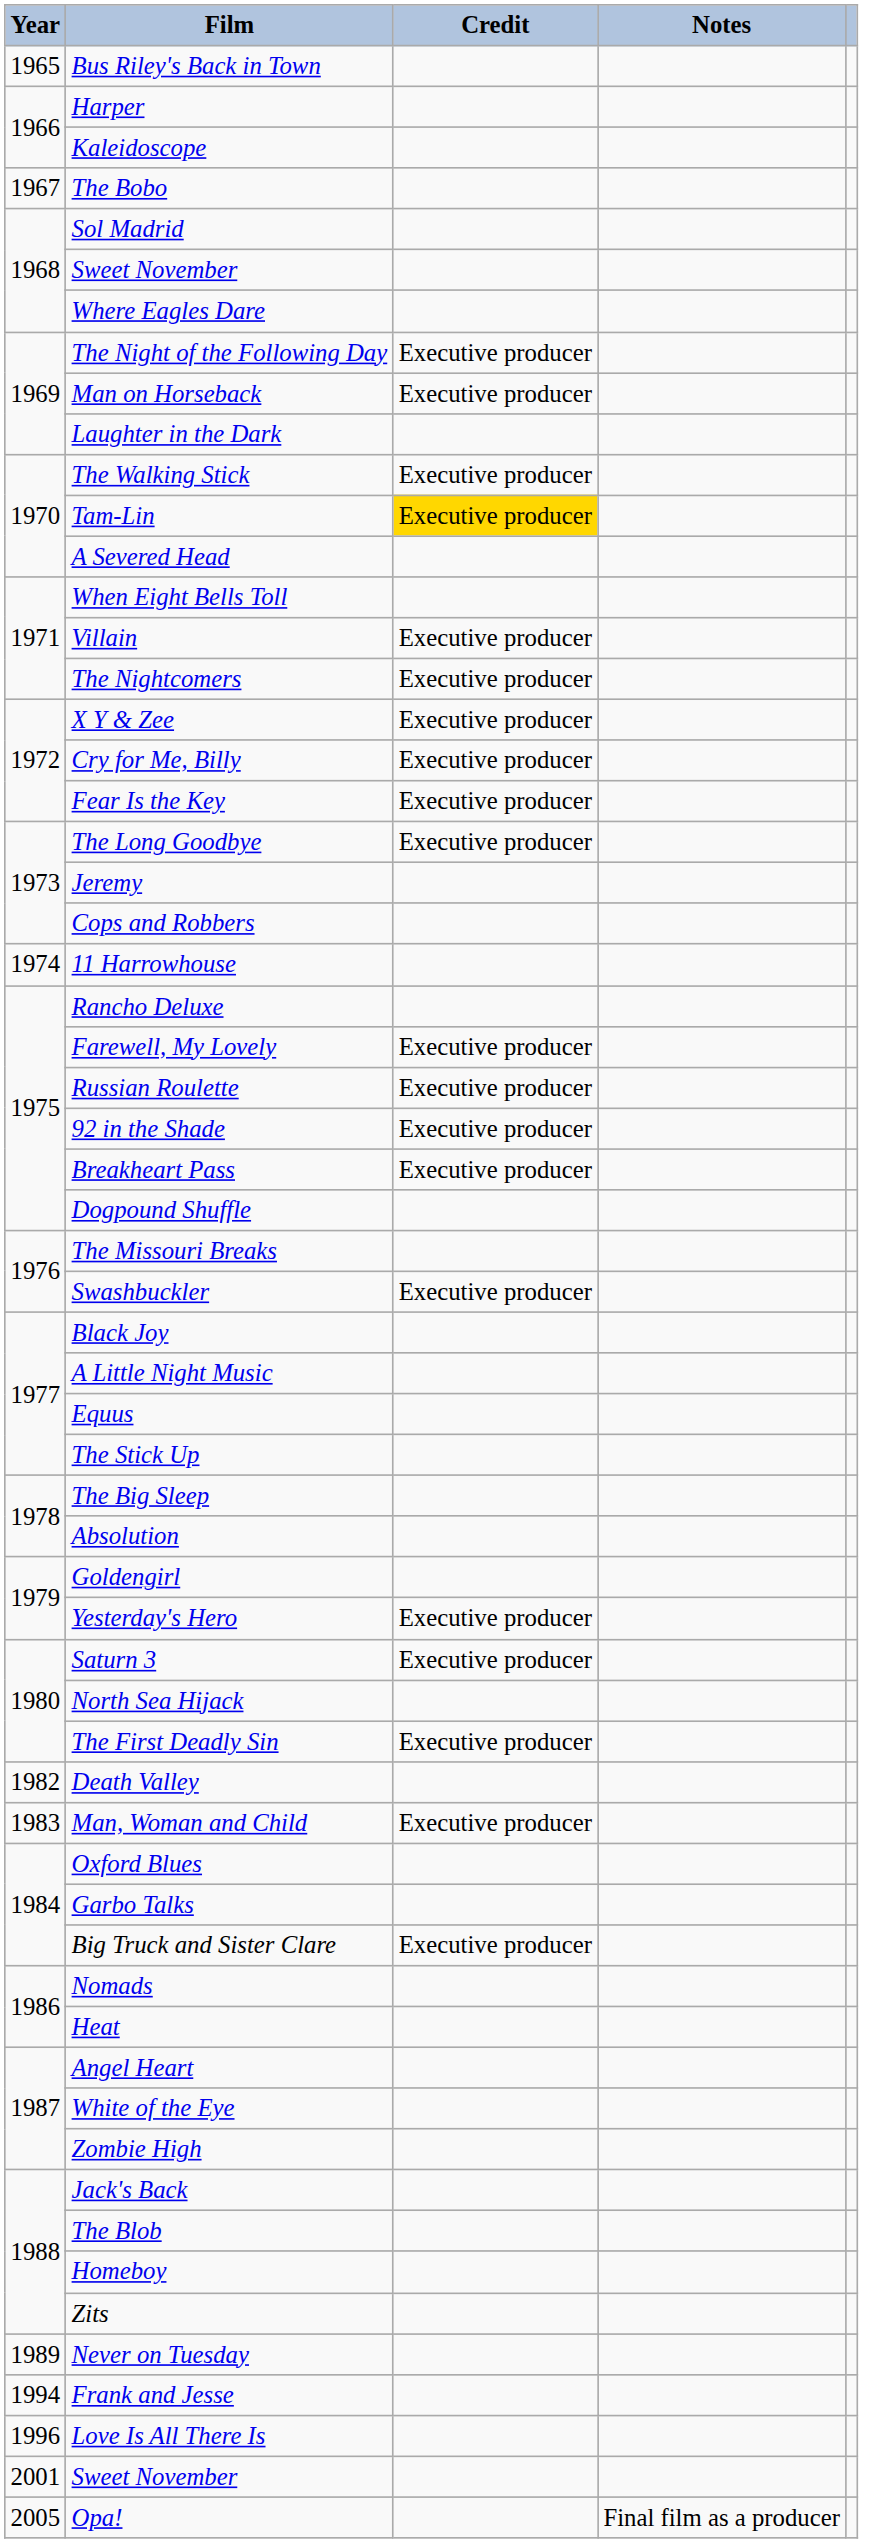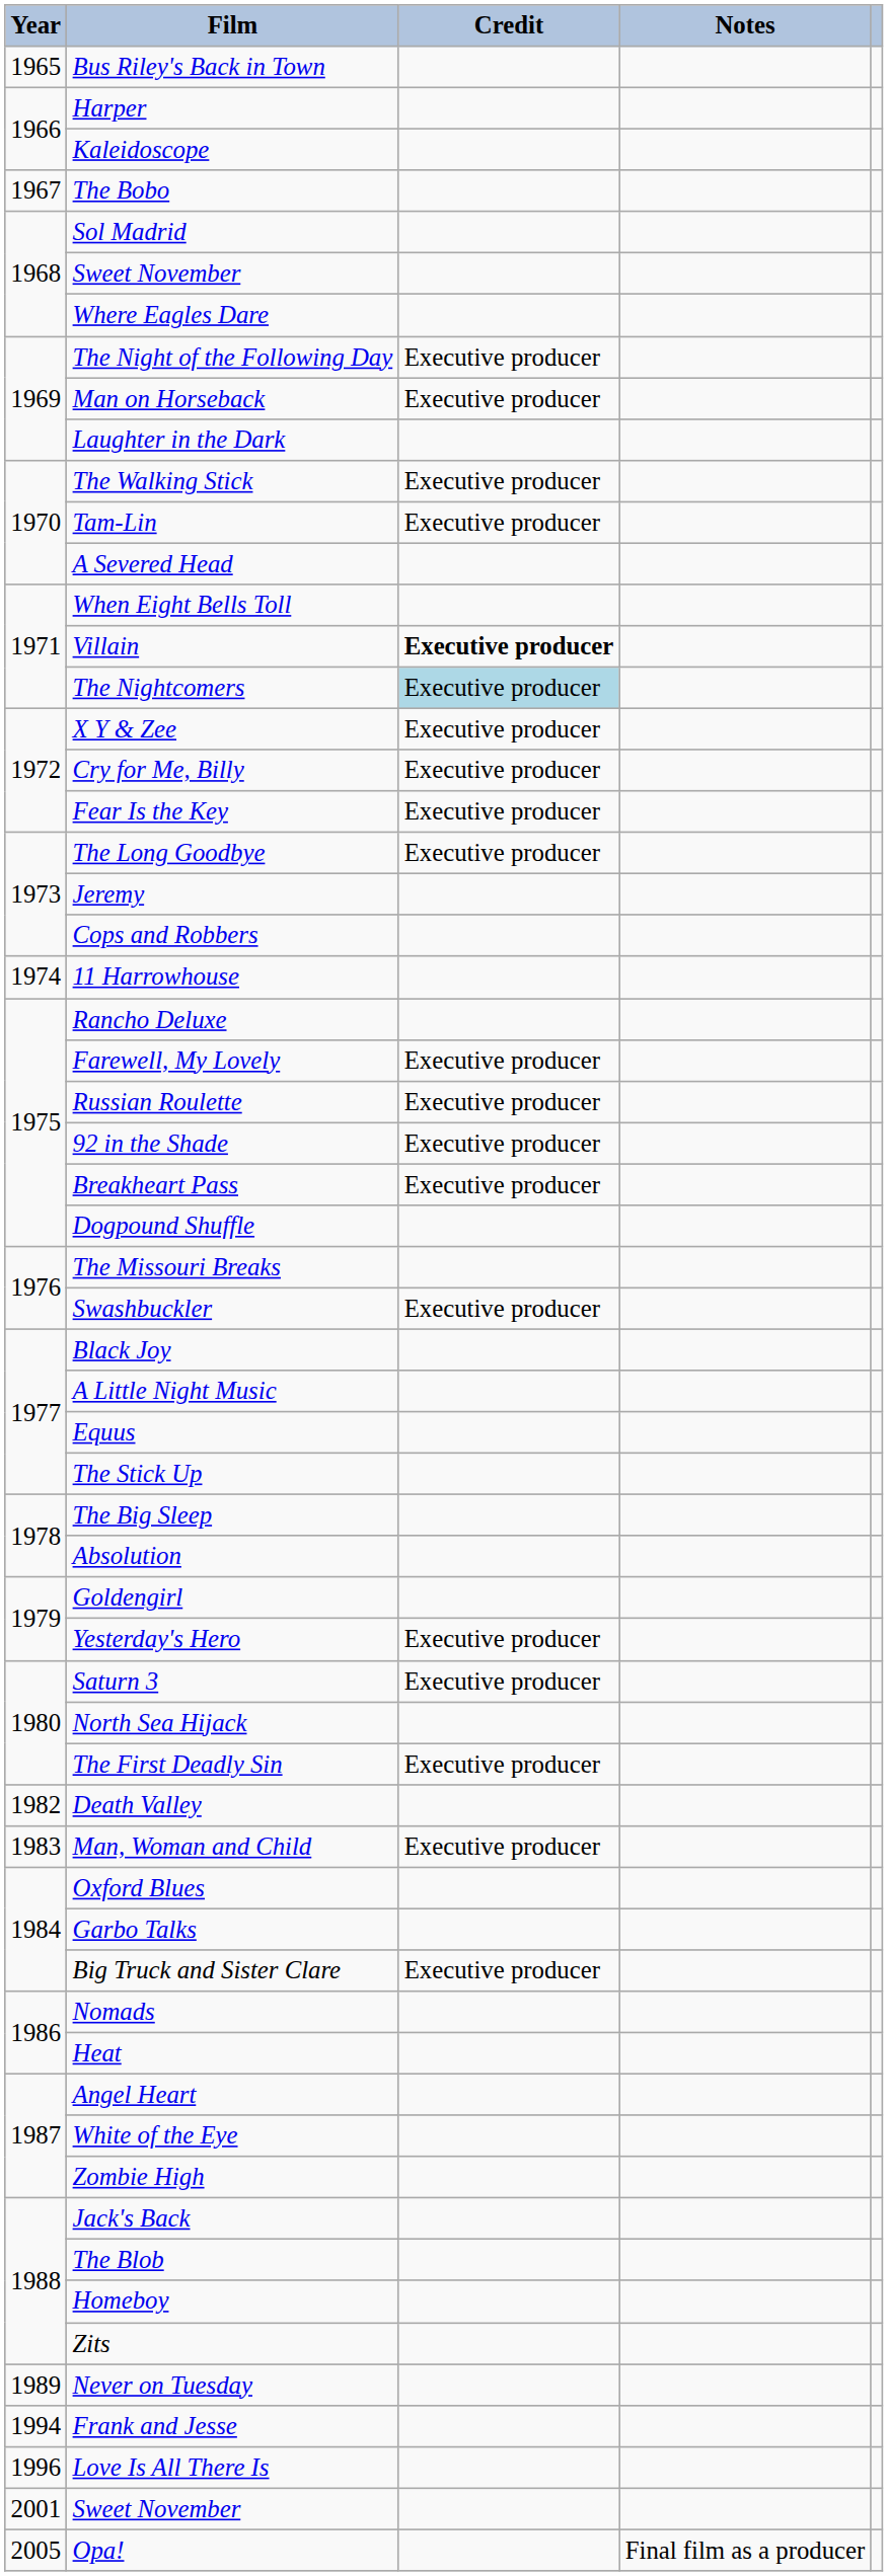Tam-Lin | Credit: gold background -> no background
Villain | Credit: normal -> bold
The Nightcomers | Credit: no background -> lightblue background
